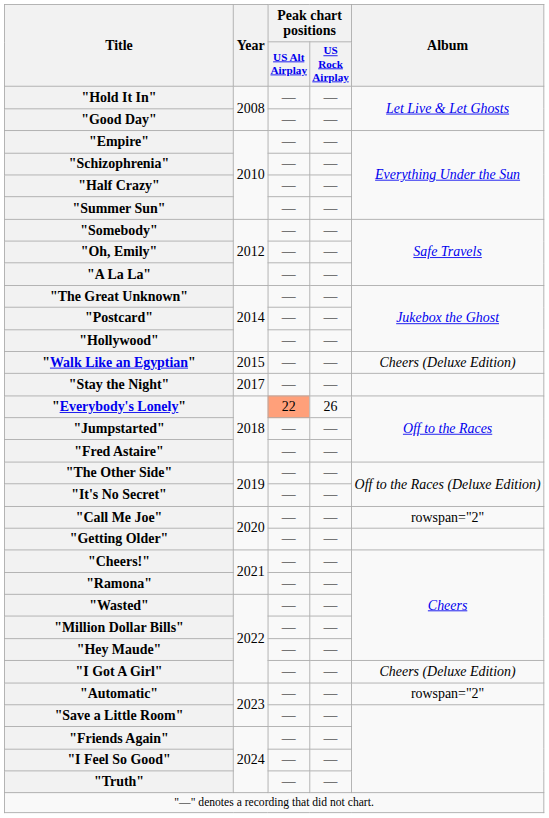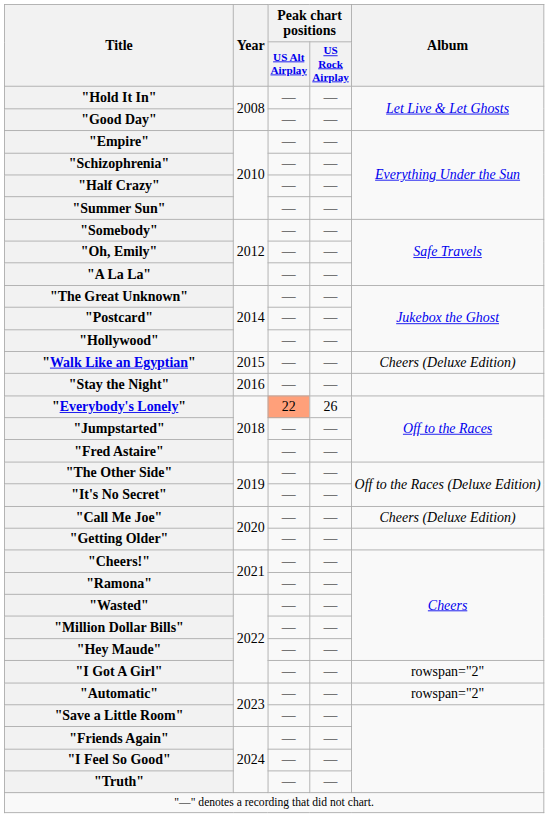"Stay the Night" | Year: 2017 -> 2016
"Call Me Joe" | Album: rowspan="2" -> Cheers (Deluxe Edition)
"I Got A Girl" | Album: Cheers (Deluxe Edition) -> rowspan="2"
